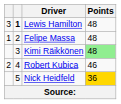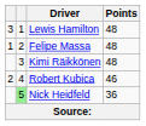Lewis Hamilton | column 2: bold -> normal
Kimi Räikkönen | Points: lightgreen background -> no background
Nick Heidfeld | column 2: no background -> lightgreen background
Nick Heidfeld | Points: gold background -> no background
